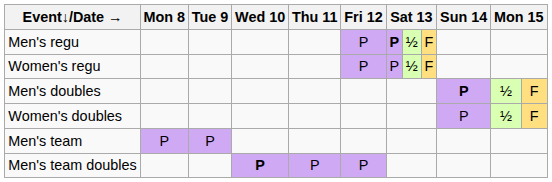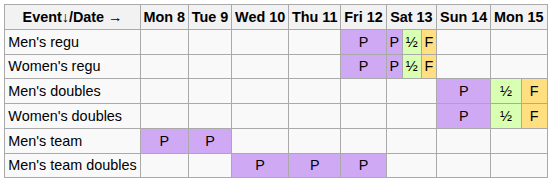Men's regu | column 7: bold -> normal
Men's doubles | Sun 14: bold -> normal
Men's team doubles | Wed 10: bold -> normal
